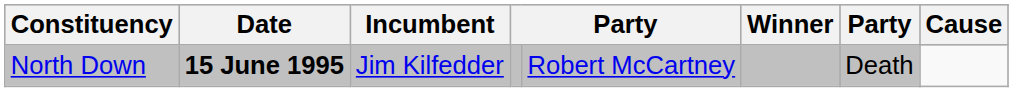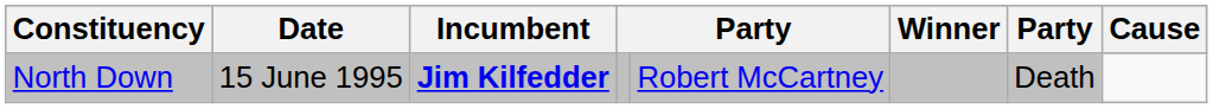North Down | Date: bold -> normal
North Down | Incumbent: normal -> bold
